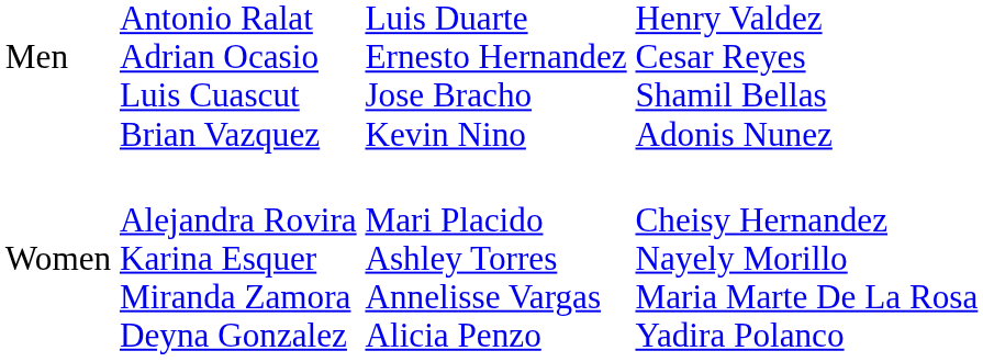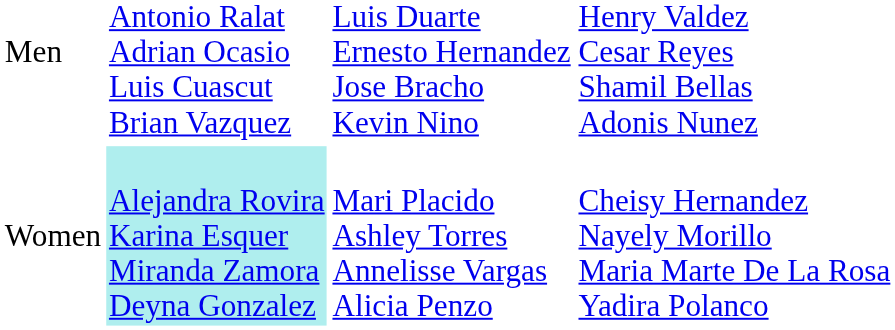Women | column 2: no background -> paleturquoise background
